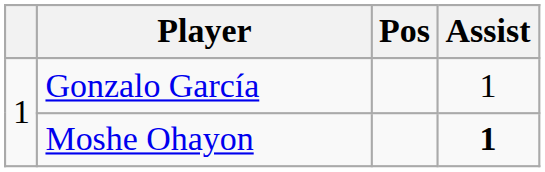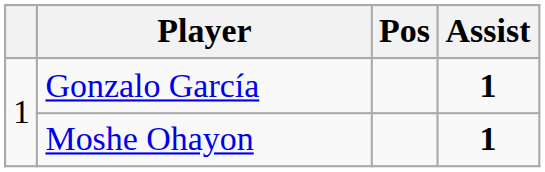Gonzalo García | Assist: normal -> bold
